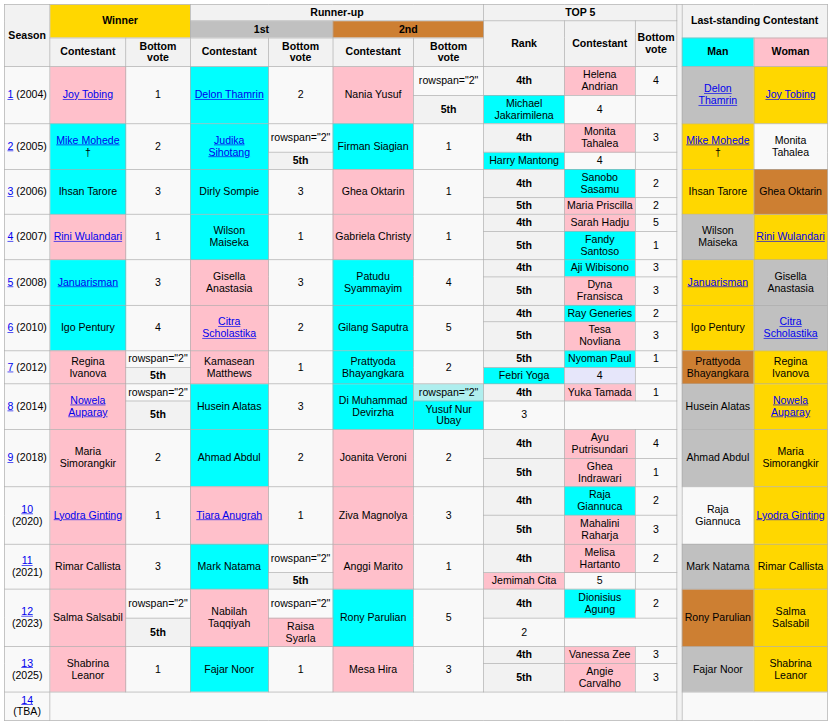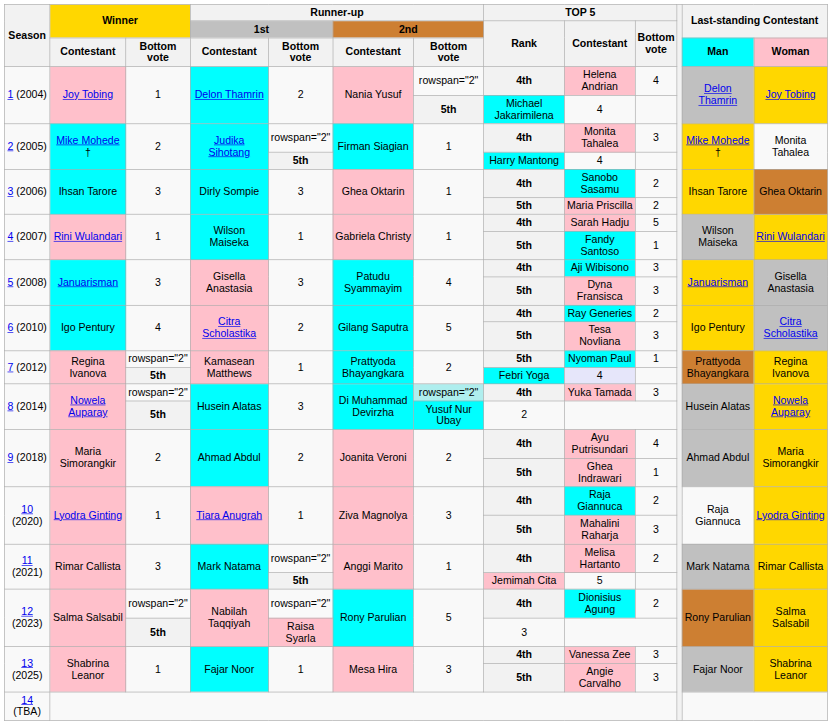8 (2014) / rowspan="2" | TOP 5 / Bottom vote: 1 -> 3
8 (2014) / 5th | TOP 5 / Rank: 3 -> 2
12 (2023) / 5th | TOP 5 / Rank: 2 -> 3
